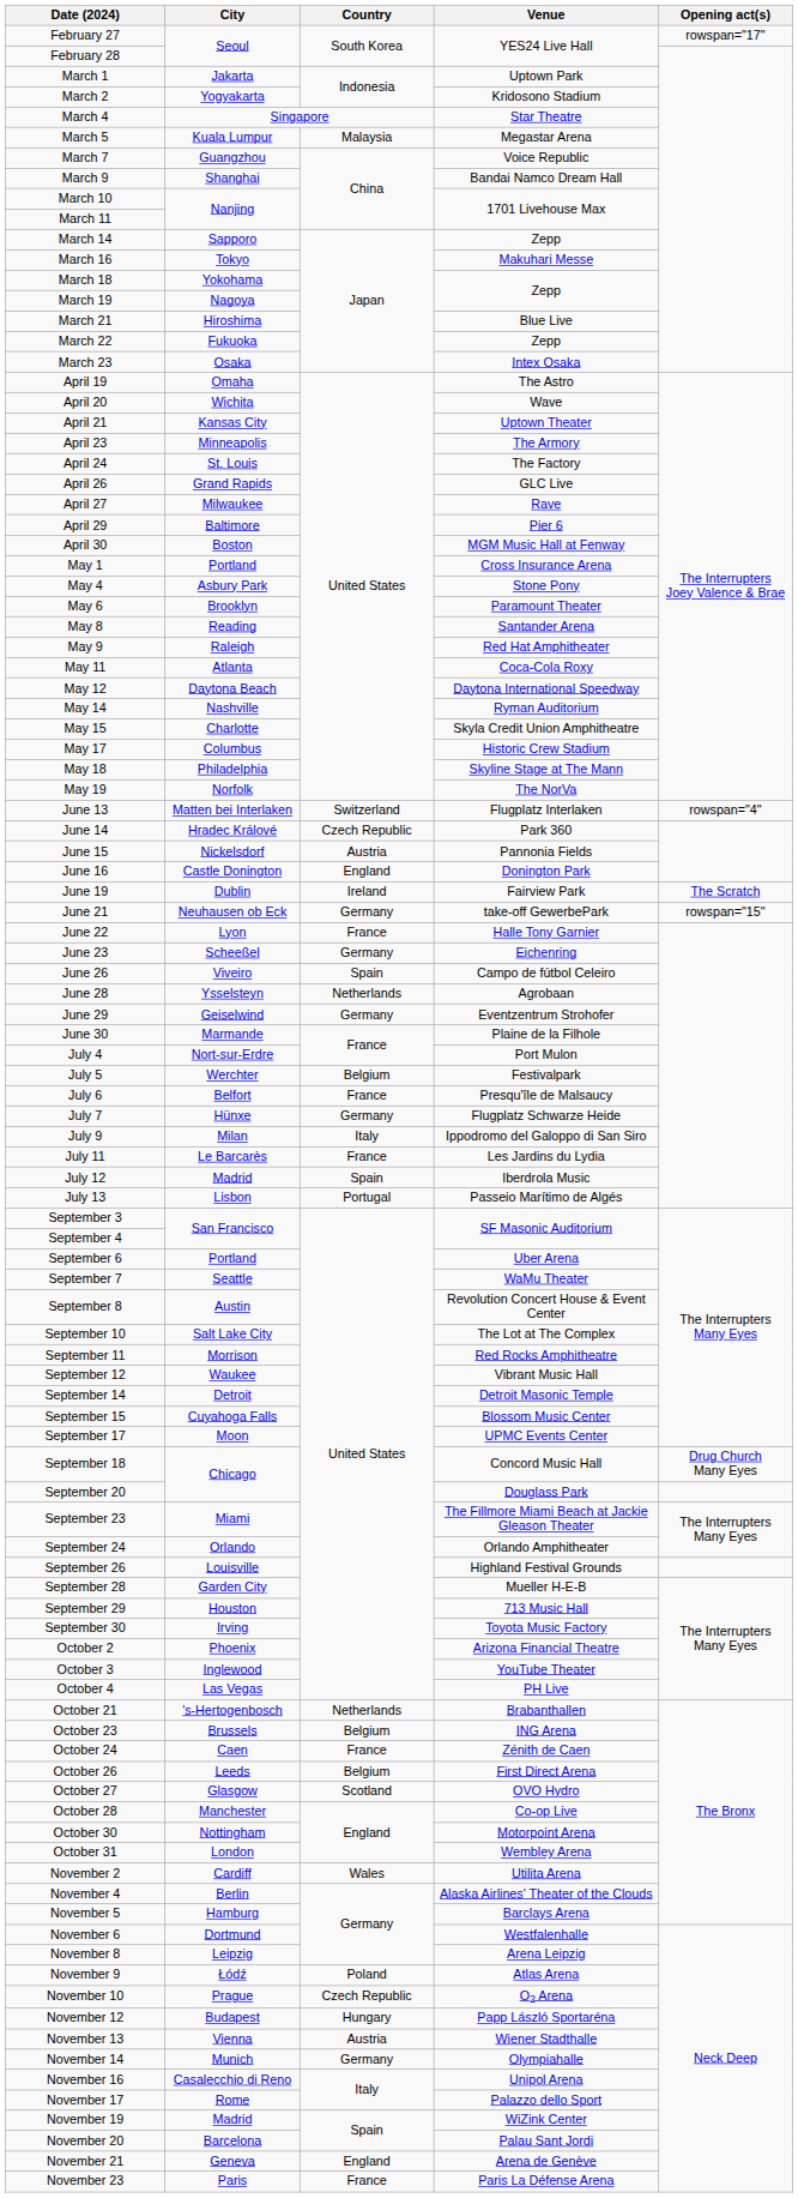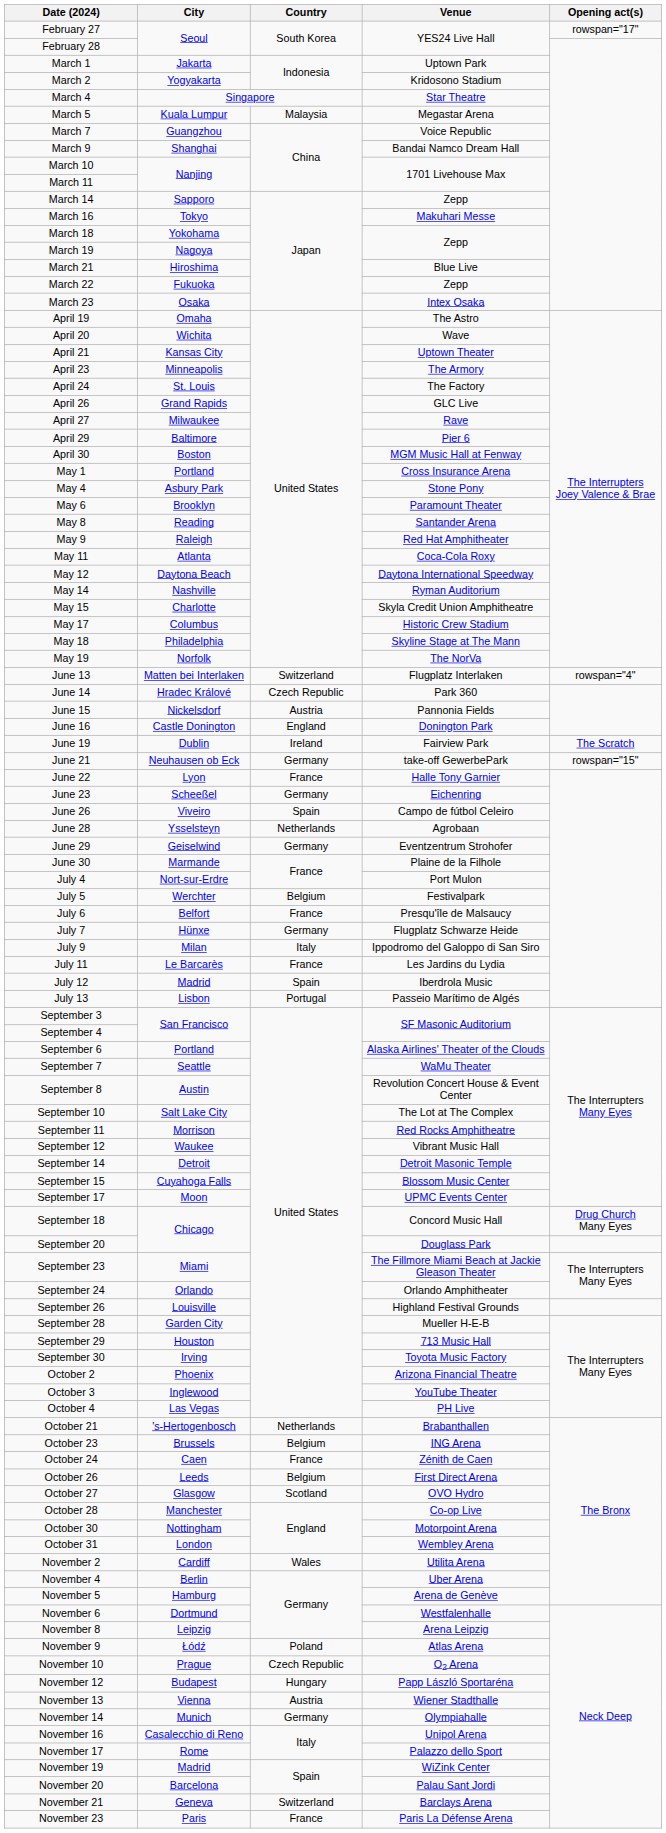September 6 | Venue: Uber Arena -> Alaska Airlines' Theater of the Clouds
November 4 | Venue: Alaska Airlines' Theater of the Clouds -> Uber Arena
November 5 | Venue: Barclays Arena -> Arena de Genève
November 21 | Country: England -> Switzerland
November 21 | Venue: Arena de Genève -> Barclays Arena
